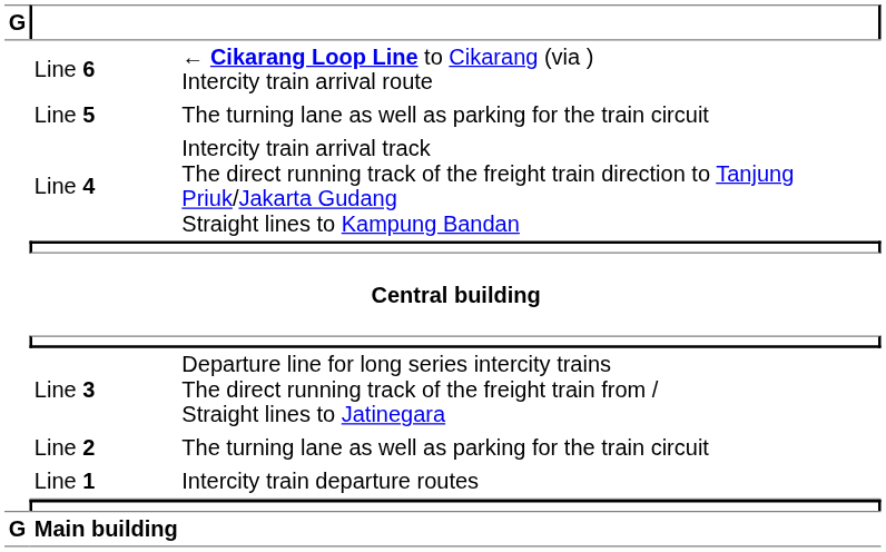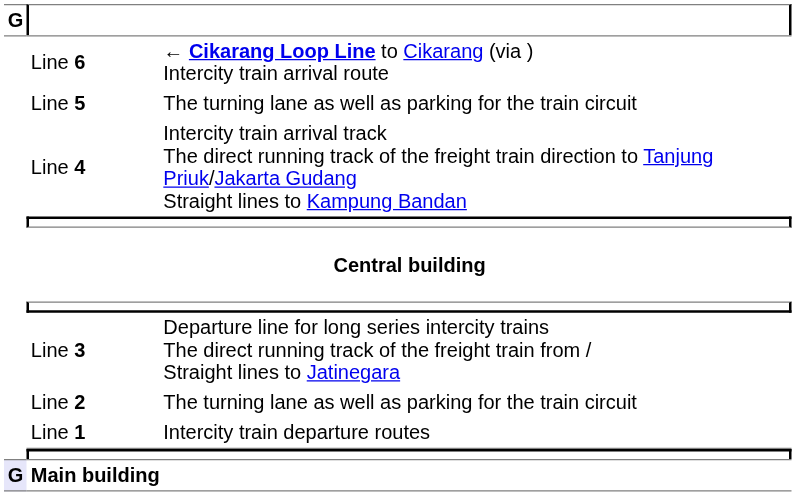Main building | G: no background -> lavender background
